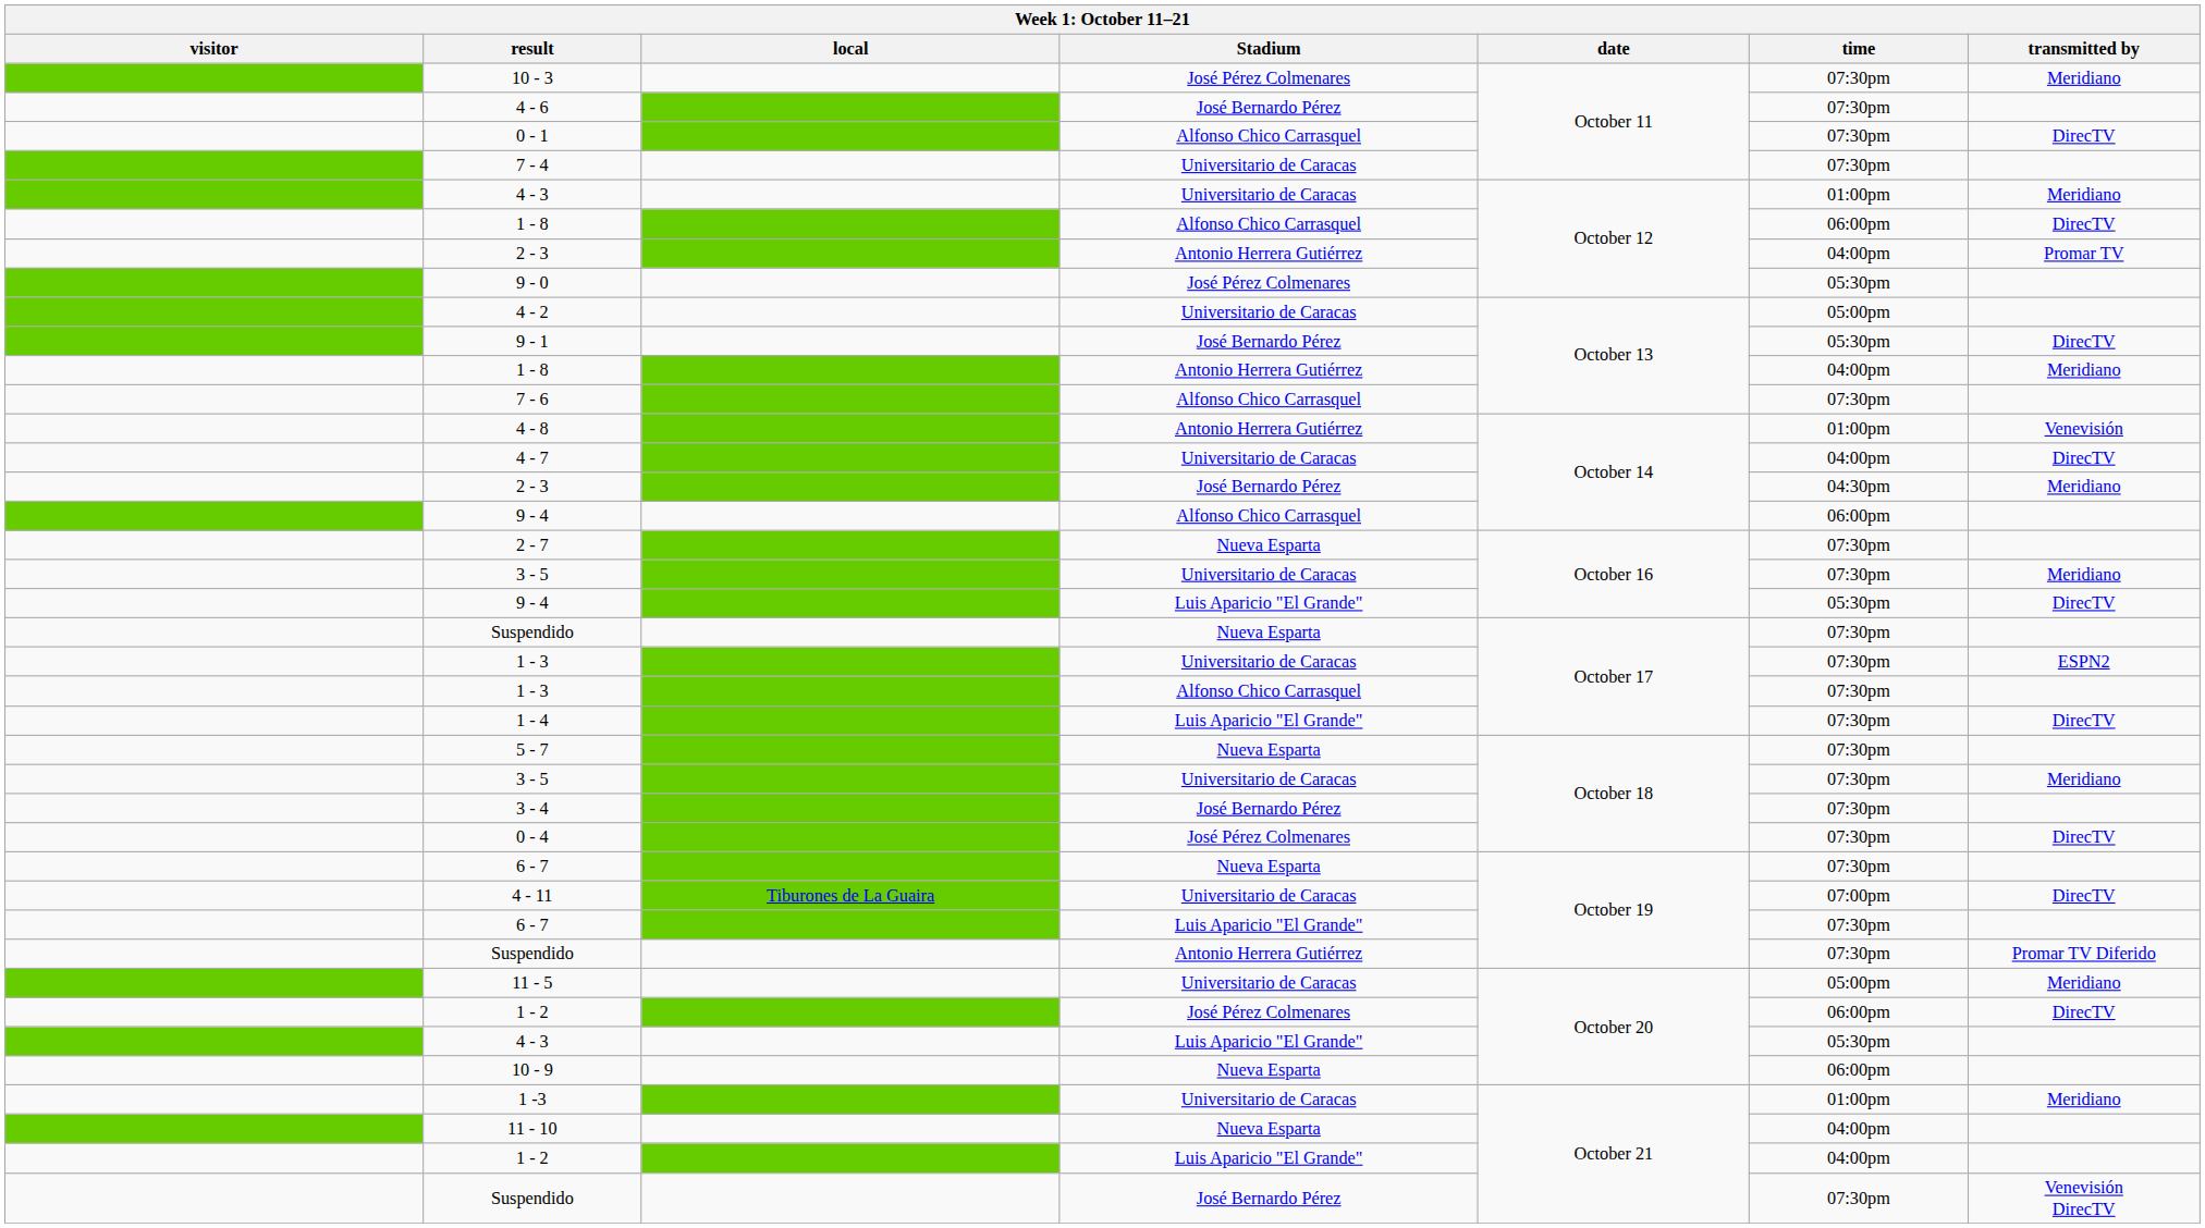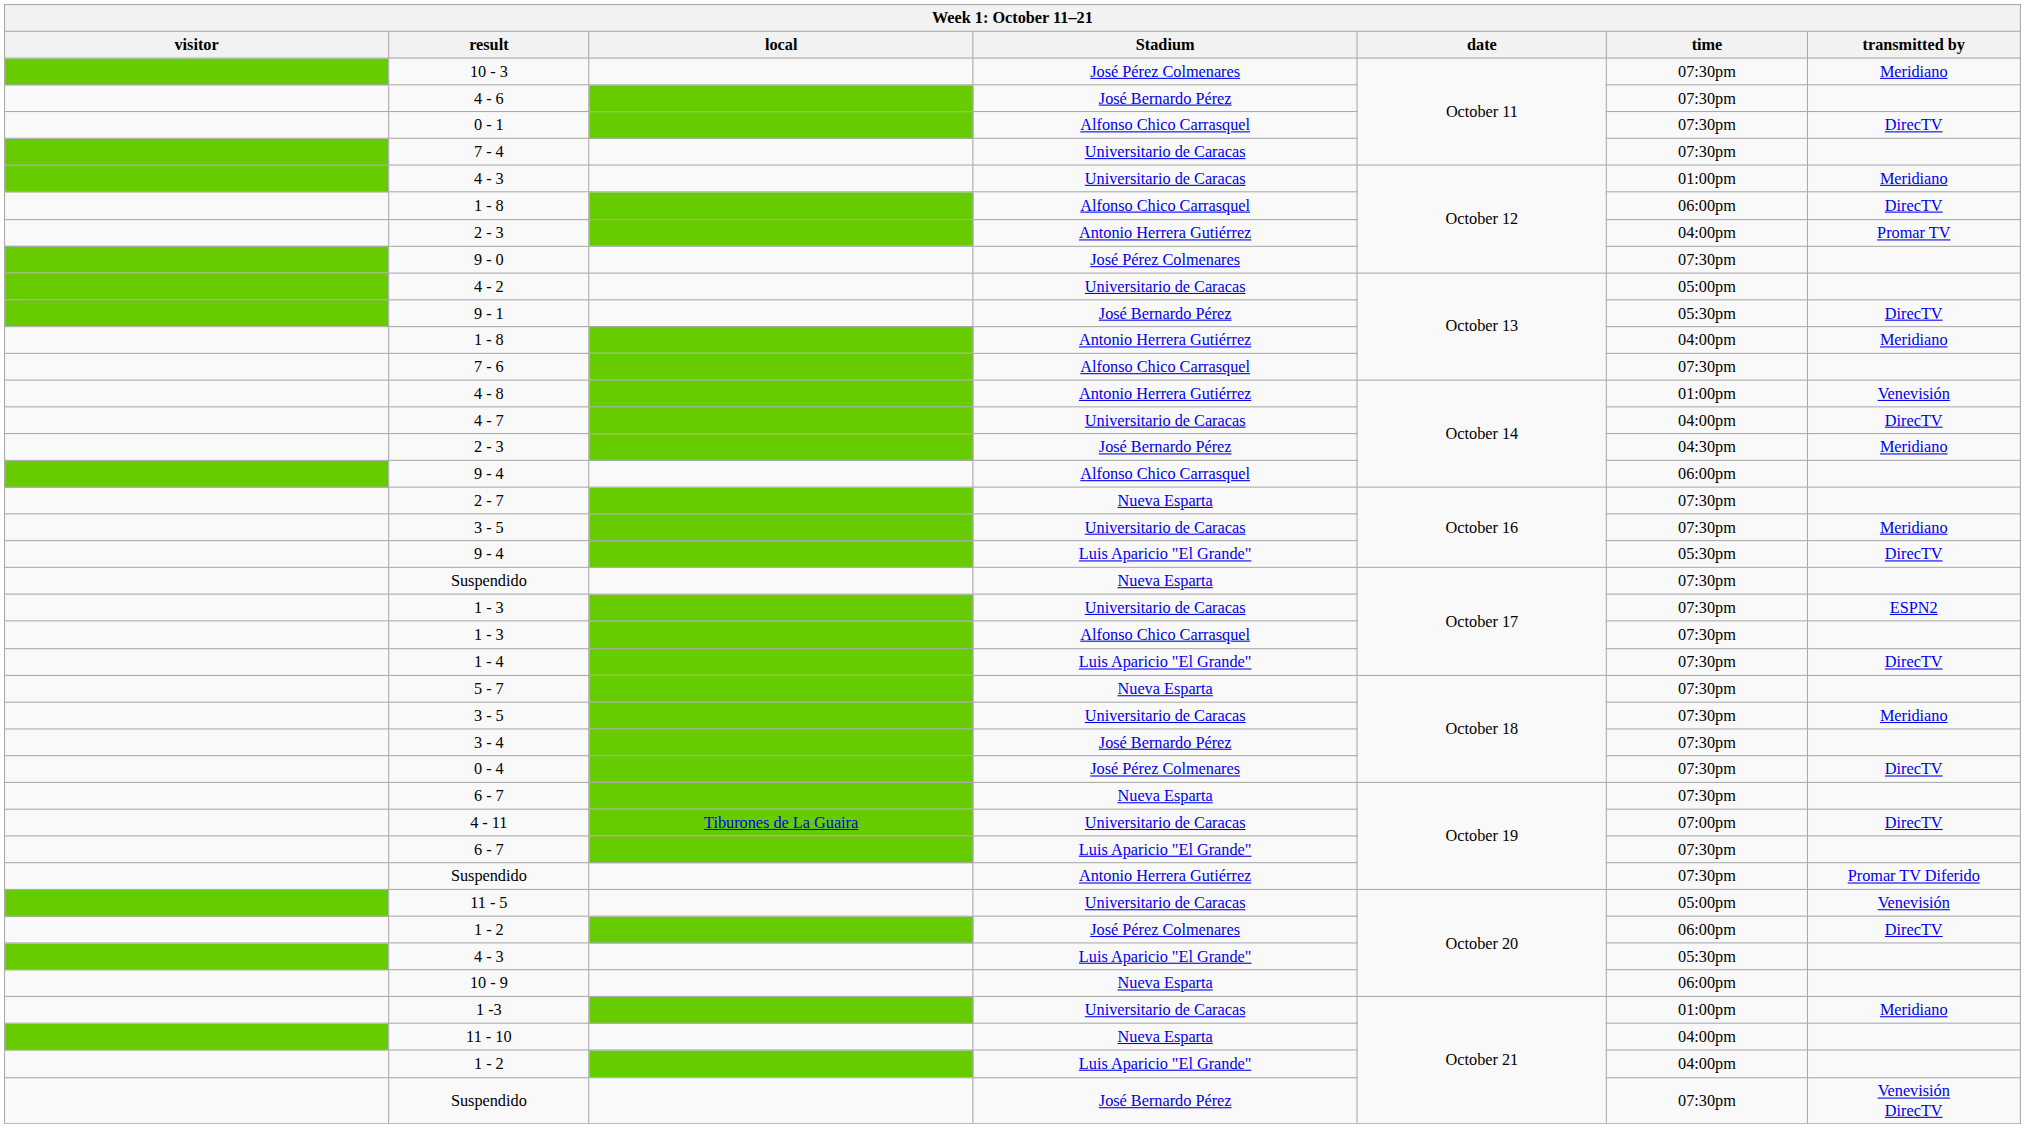9 - 0 | time: 05:30pm -> 07:30pm
11 - 5 | transmitted by: Meridiano -> Venevisión
